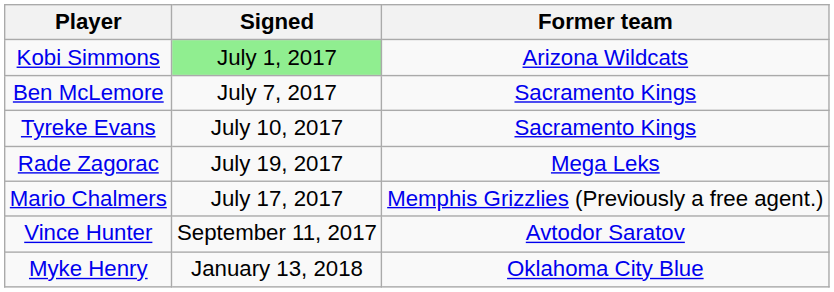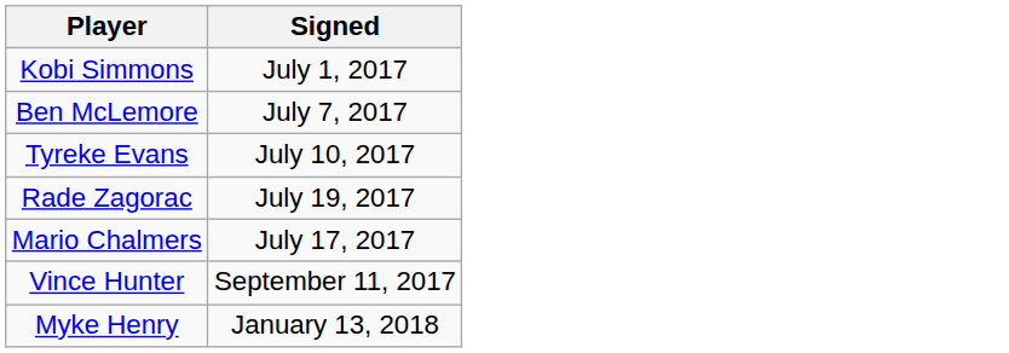- column: Former team | Arizona Wildcats | Sacramento Kings | Sacramento Kings | Mega Leks | Memphis Grizzlies (Previously a free agent.) | Avtodor Saratov | Oklahoma City Blue
Kobi Simmons | Signed: lightgreen background -> no background
